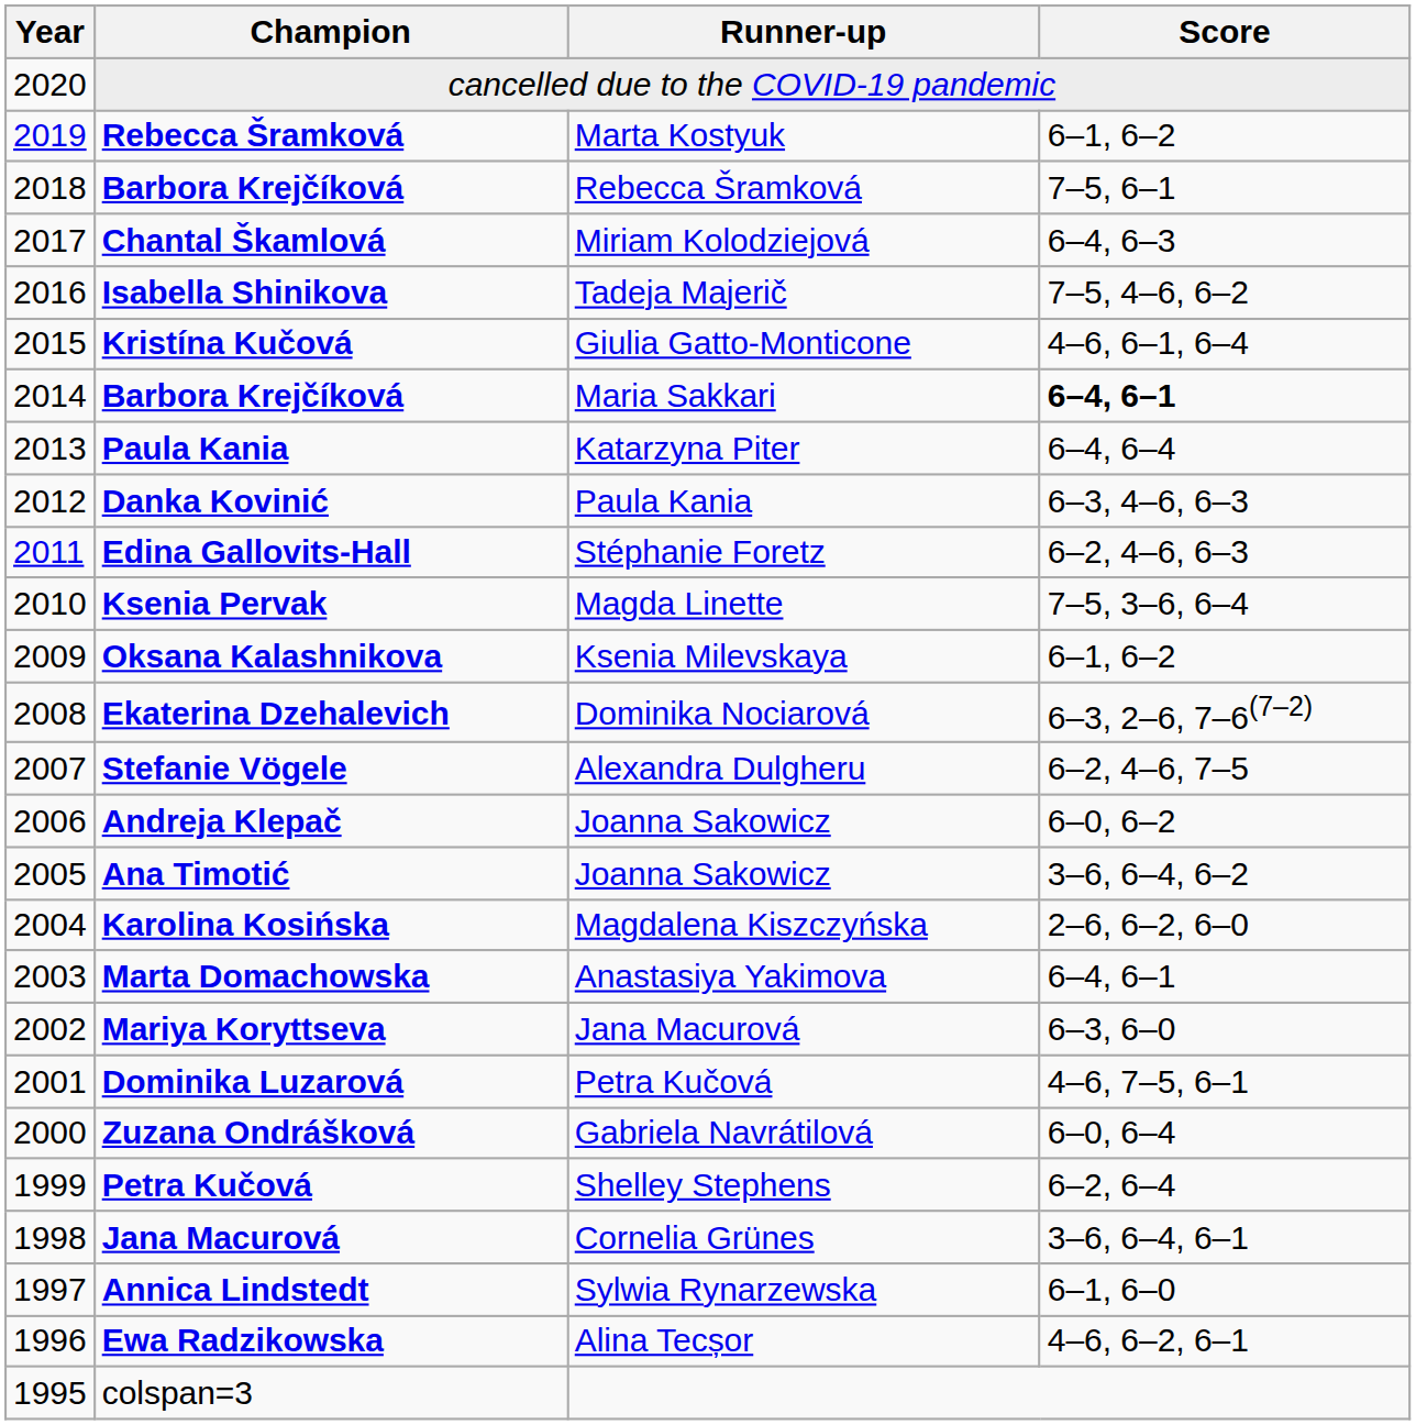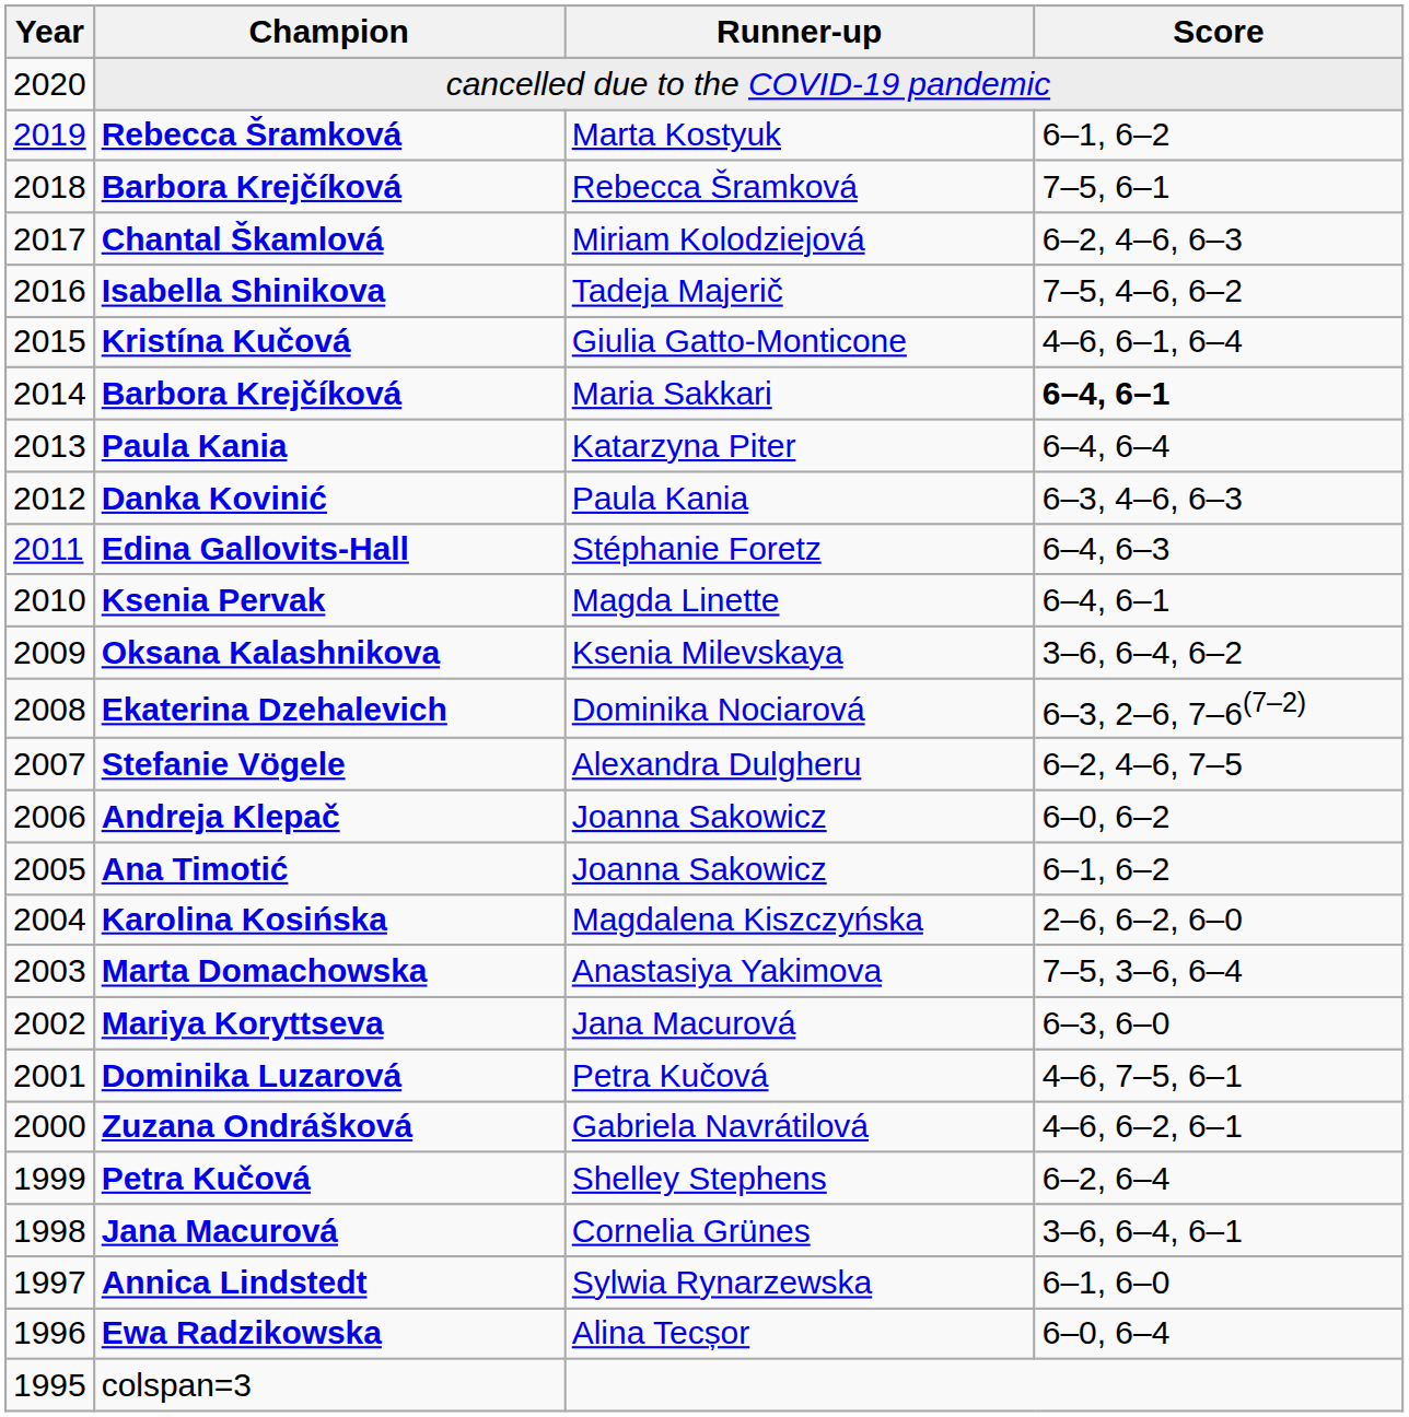Chantal Škamlová | Score: 6–4, 6–3 -> 6–2, 4–6, 6–3
Edina Gallovits-Hall | Score: 6–2, 4–6, 6–3 -> 6–4, 6–3
Ksenia Pervak | Score: 7–5, 3–6, 6–4 -> 6–4, 6–1
Oksana Kalashnikova | Score: 6–1, 6–2 -> 3–6, 6–4, 6–2
Ana Timotić | Score: 3–6, 6–4, 6–2 -> 6–1, 6–2
Marta Domachowska | Score: 6–4, 6–1 -> 7–5, 3–6, 6–4
Zuzana Ondrášková | Score: 6–0, 6–4 -> 4–6, 6–2, 6–1
Ewa Radzikowska | Score: 4–6, 6–2, 6–1 -> 6–0, 6–4
